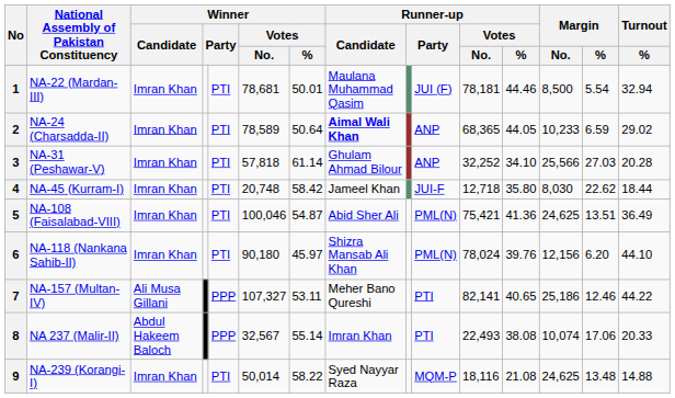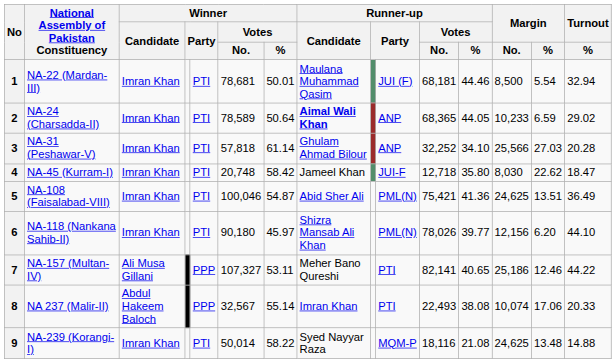1 | Runner-up / Votes / No.: 78,181 -> 68,181
4 | Turnout / %: 18.44 -> 18.47
6 | Runner-up / Votes / No.: 78,024 -> 78,026
6 | Runner-up / Votes / %: 39.76 -> 39.77
